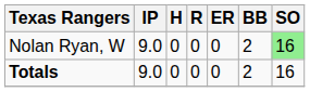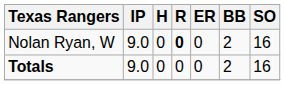Nolan Ryan, W | R: normal -> bold
Nolan Ryan, W | SO: lightgreen background -> no background
